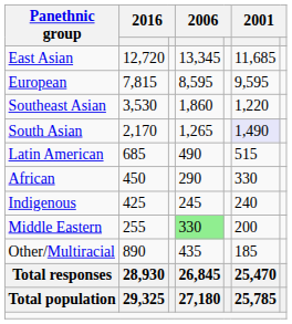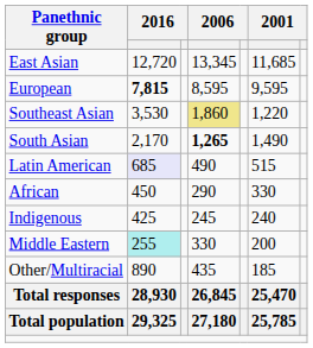European | column 2: normal -> bold
Southeast Asian | column 4: no background -> khaki background
South Asian | column 4: normal -> bold
South Asian | column 6: lavender background -> no background
Latin American | column 2: no background -> lavender background
Middle Eastern | column 2: no background -> paleturquoise background
Middle Eastern | column 4: lightgreen background -> no background
